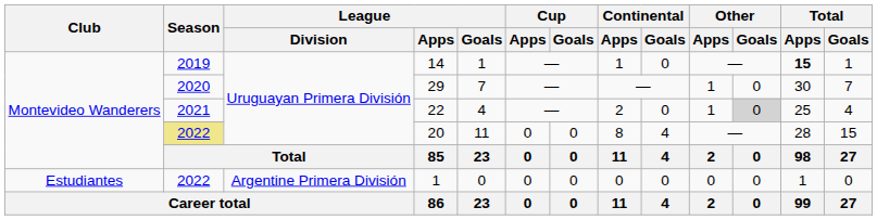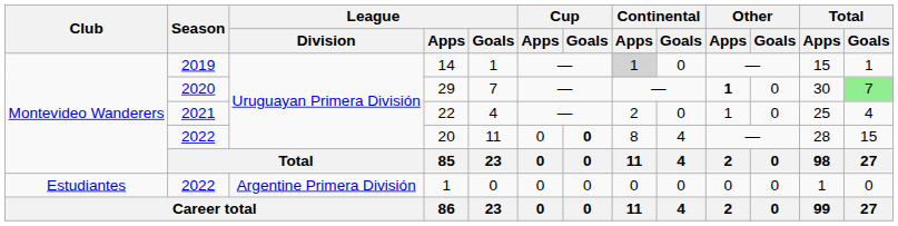14 | Continental / Apps: no background -> lightgrey background
14 | Total / Apps: bold -> normal
29 | Other / Apps: normal -> bold
29 | Total / Goals: no background -> lightgreen background
22 | Other / Goals: lightgrey background -> no background
20 | Season: khaki background -> no background
20 | Cup / Goals: normal -> bold
